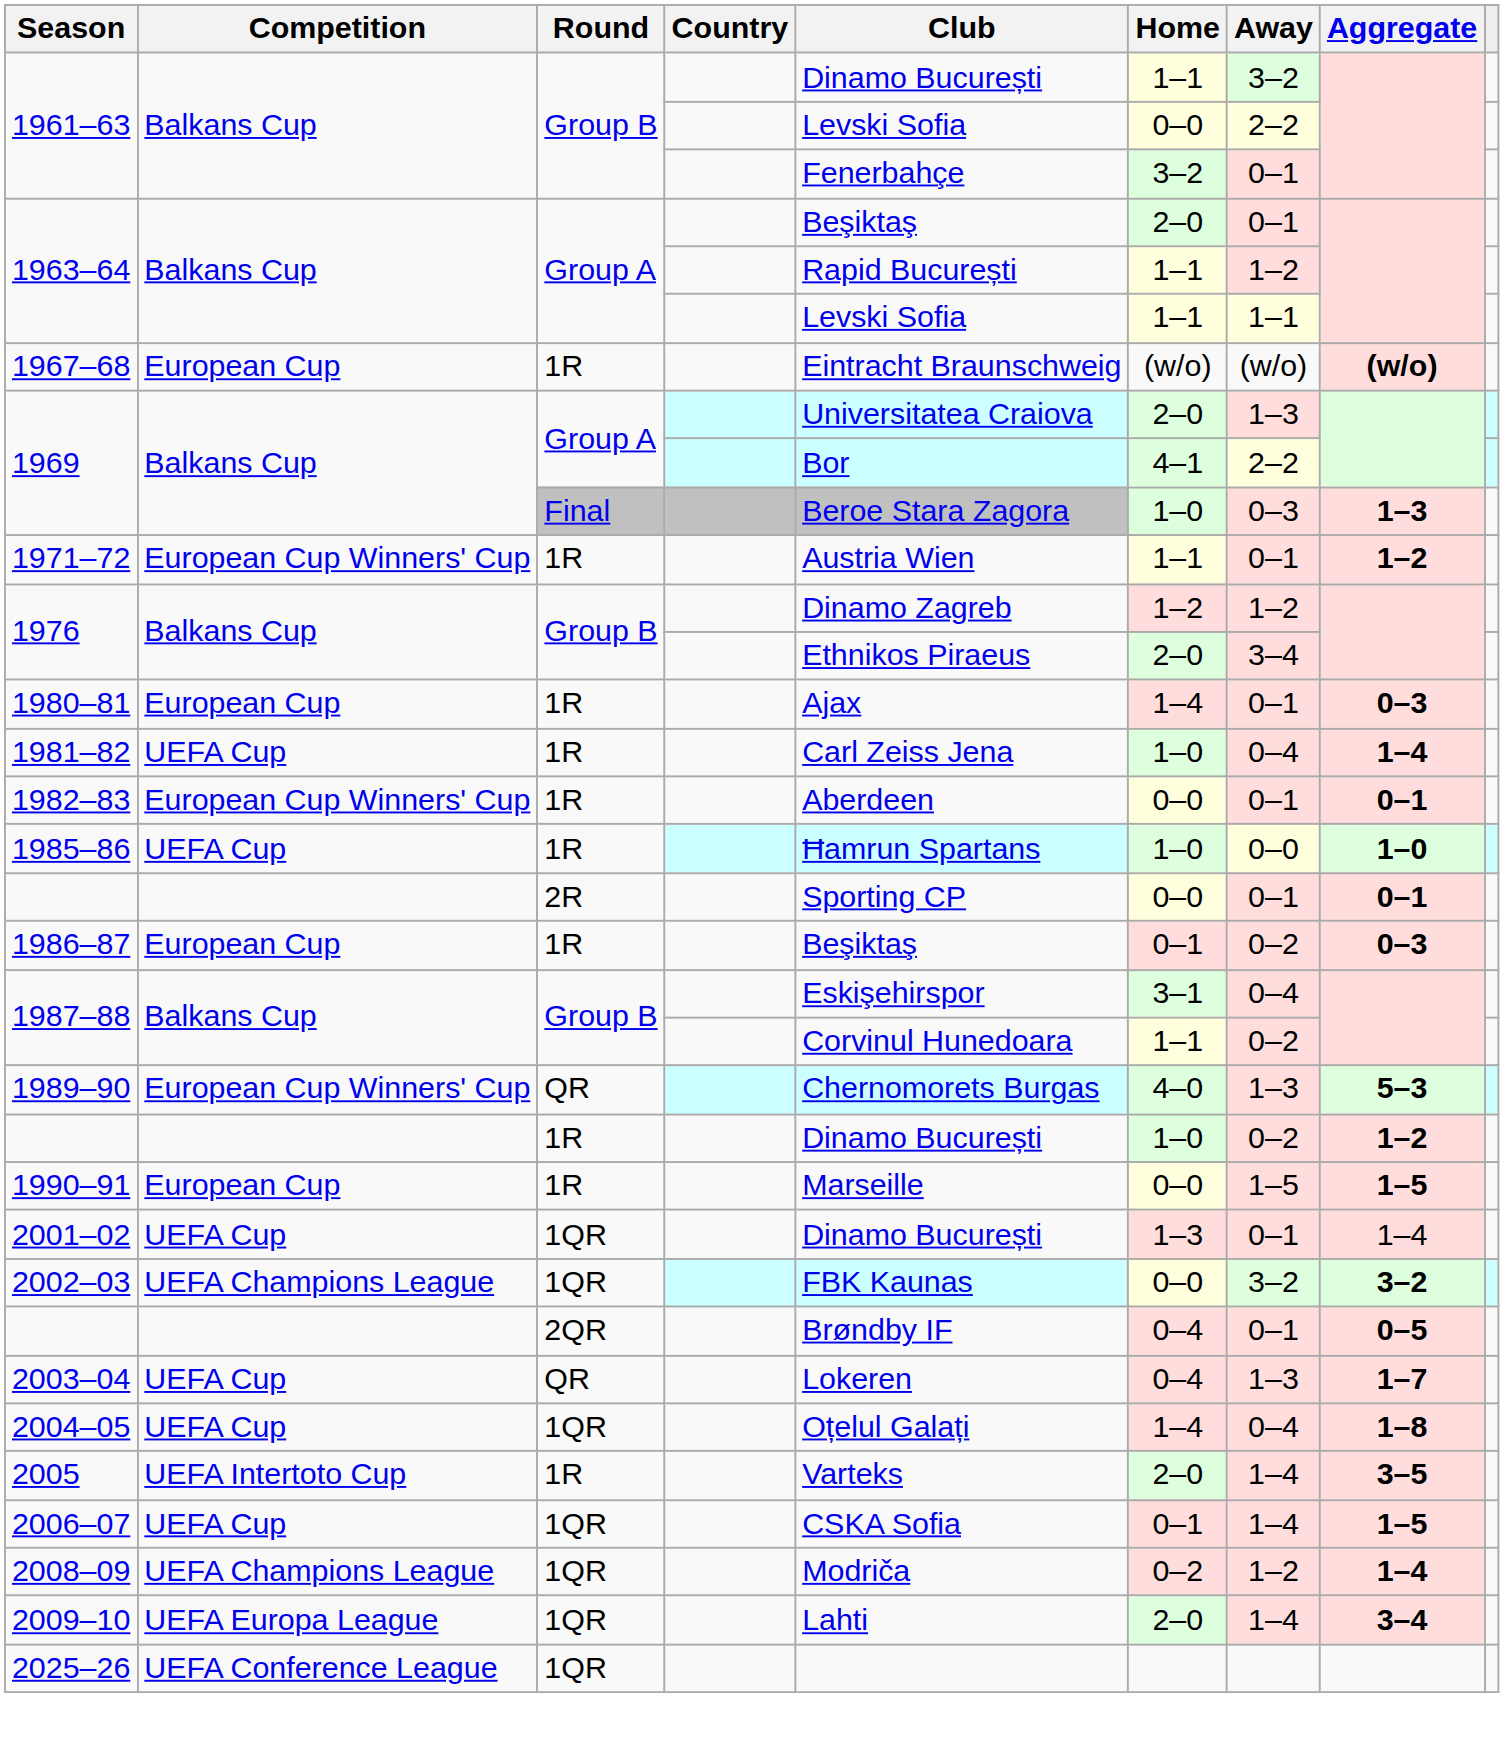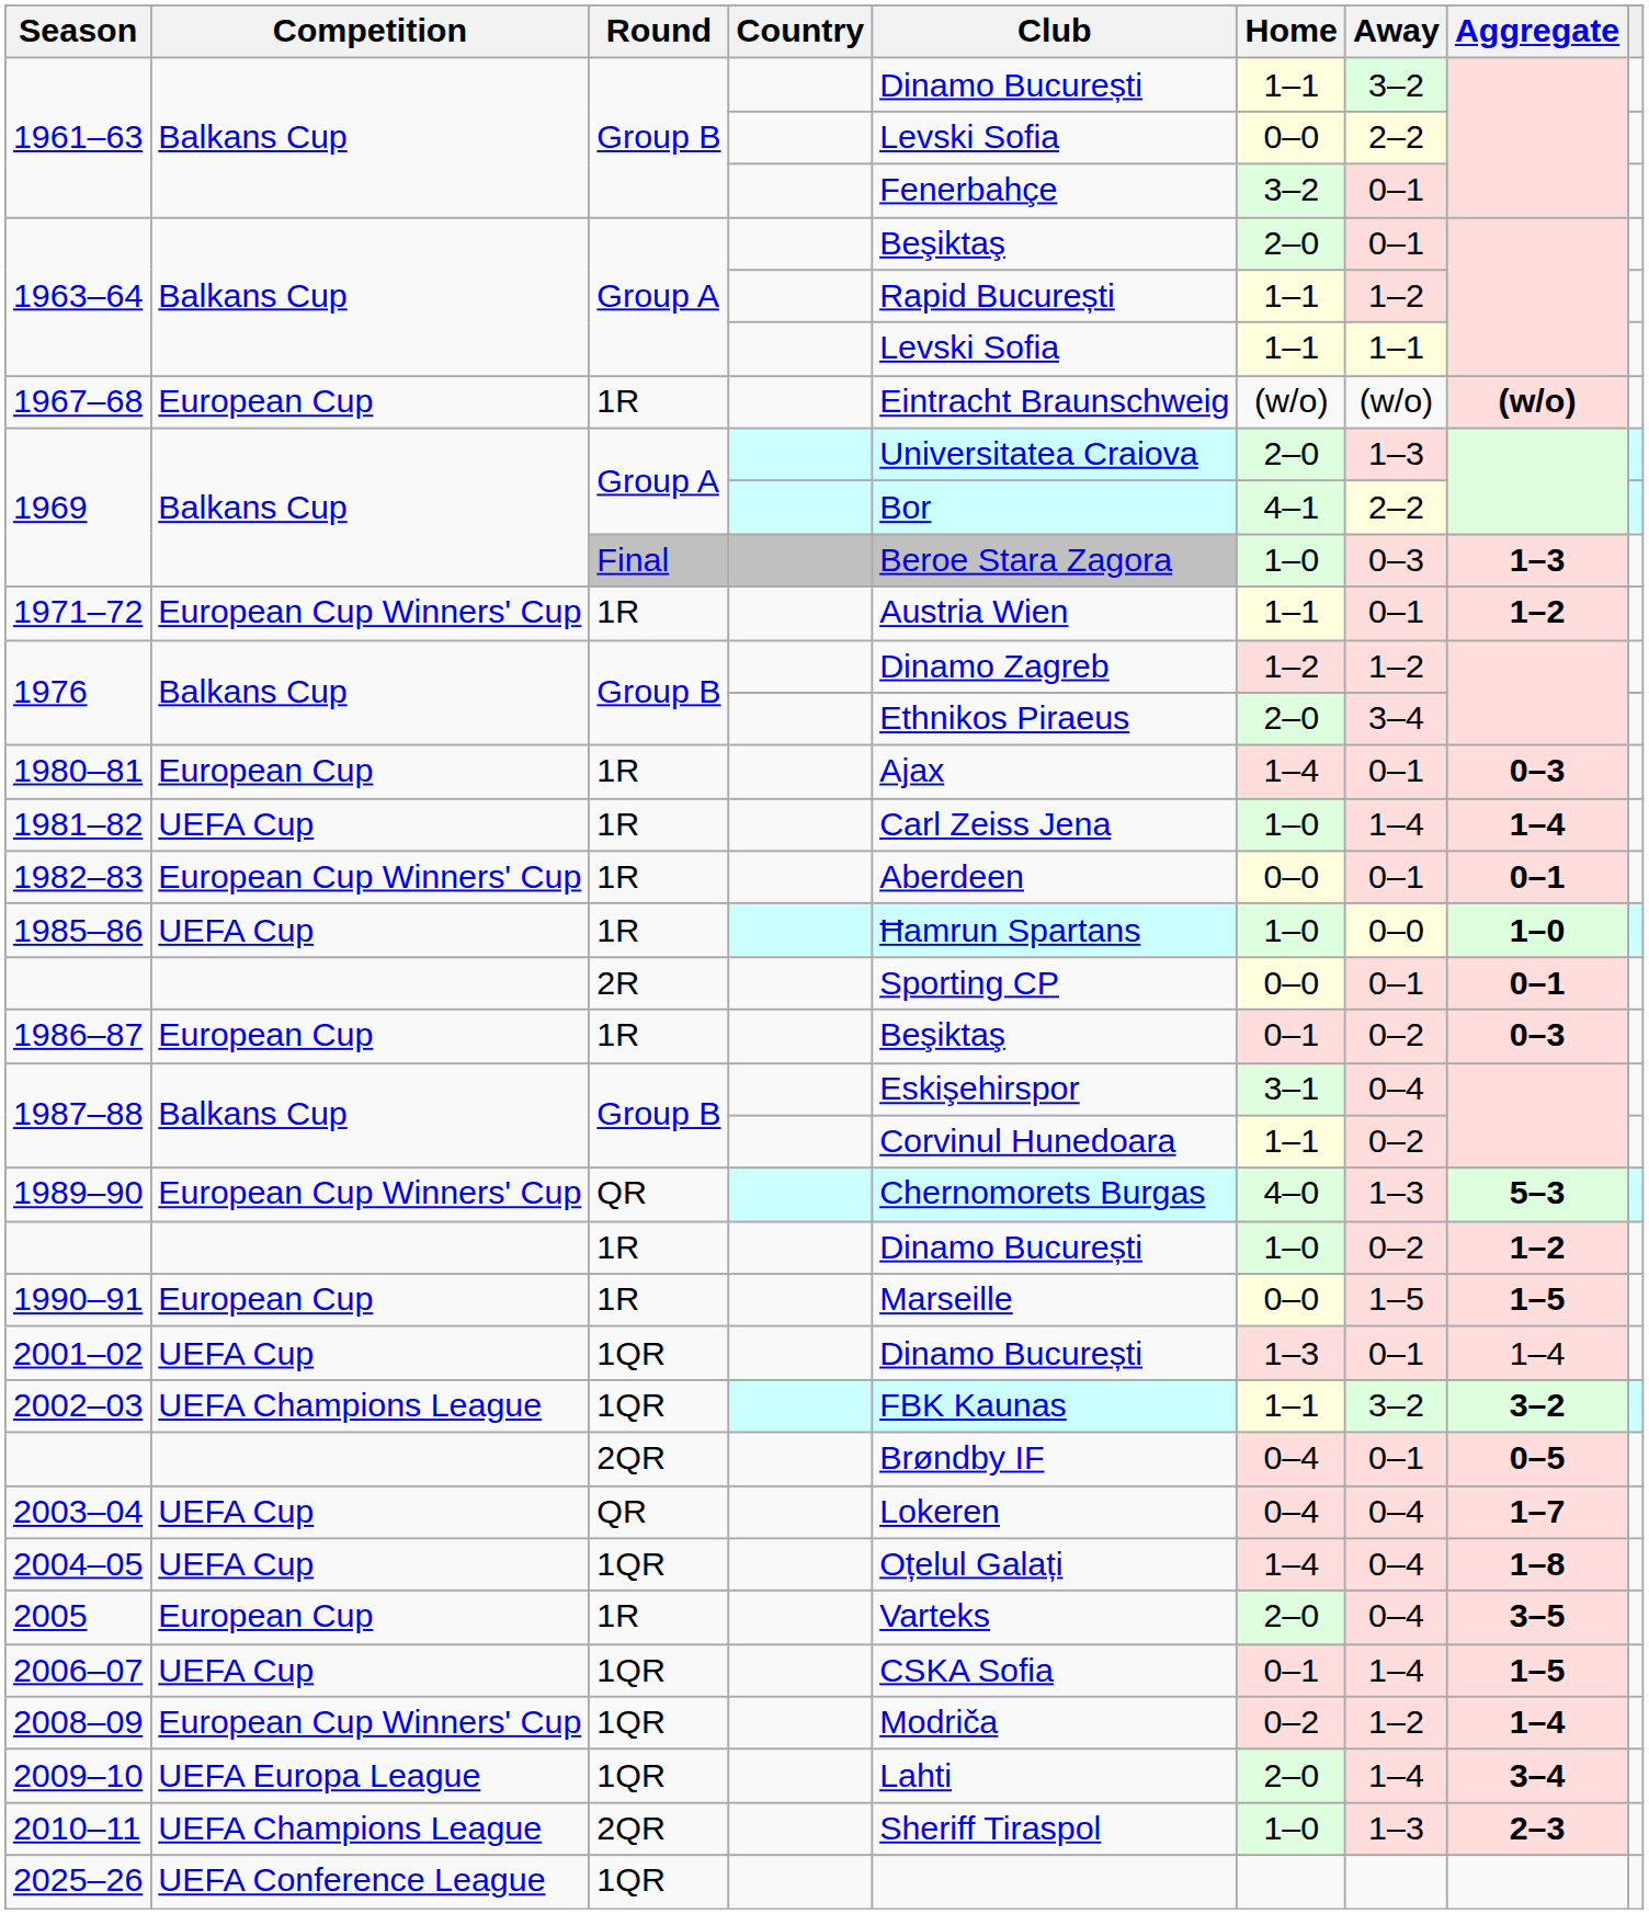1981–82 | Away: 0–4 -> 1–4
2002–03 | Home: 0–0 -> 1–1
2003–04 | Away: 1–3 -> 0–4
2005 | Competition: UEFA Intertoto Cup -> European Cup
2005 | Away: 1–4 -> 0–4
2008–09 | Competition: UEFA Champions League -> European Cup Winners' Cup
+ row: 2010–11 | UEFA Champions League | 2QR | Sheriff Tiraspol | 1–0 | 1–3 | 2–3
